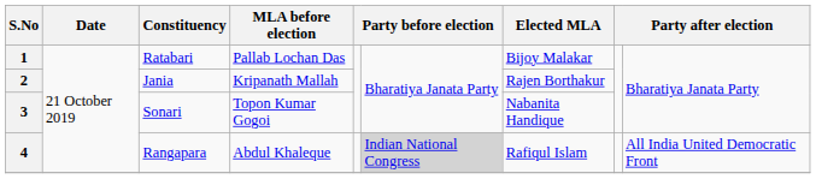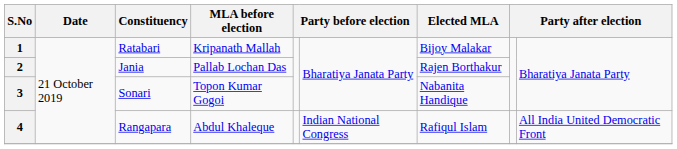1 | MLA before election: Pallab Lochan Das -> Kripanath Mallah
2 | MLA before election: Kripanath Mallah -> Pallab Lochan Das
4 | column 6: lightgrey background -> no background
